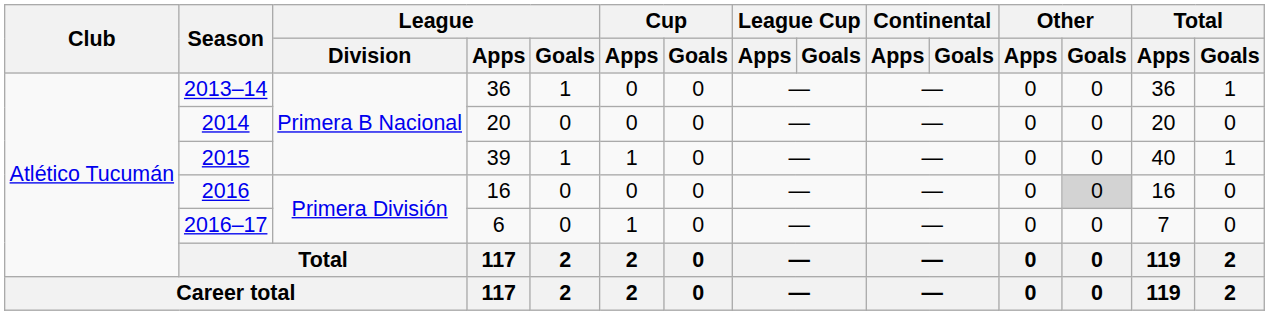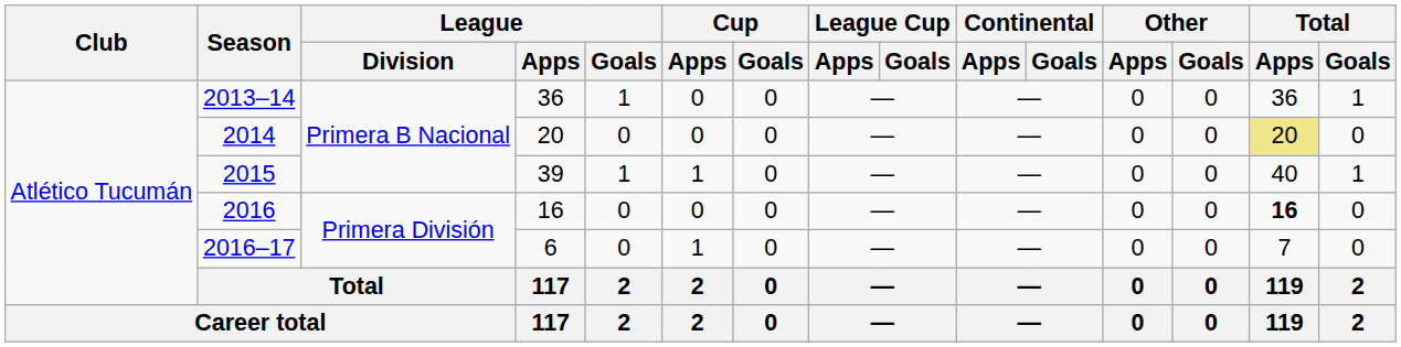2014 | Total / Apps: no background -> khaki background
2016 | Other / Goals: lightgrey background -> no background
2016 | Total / Apps: normal -> bold
